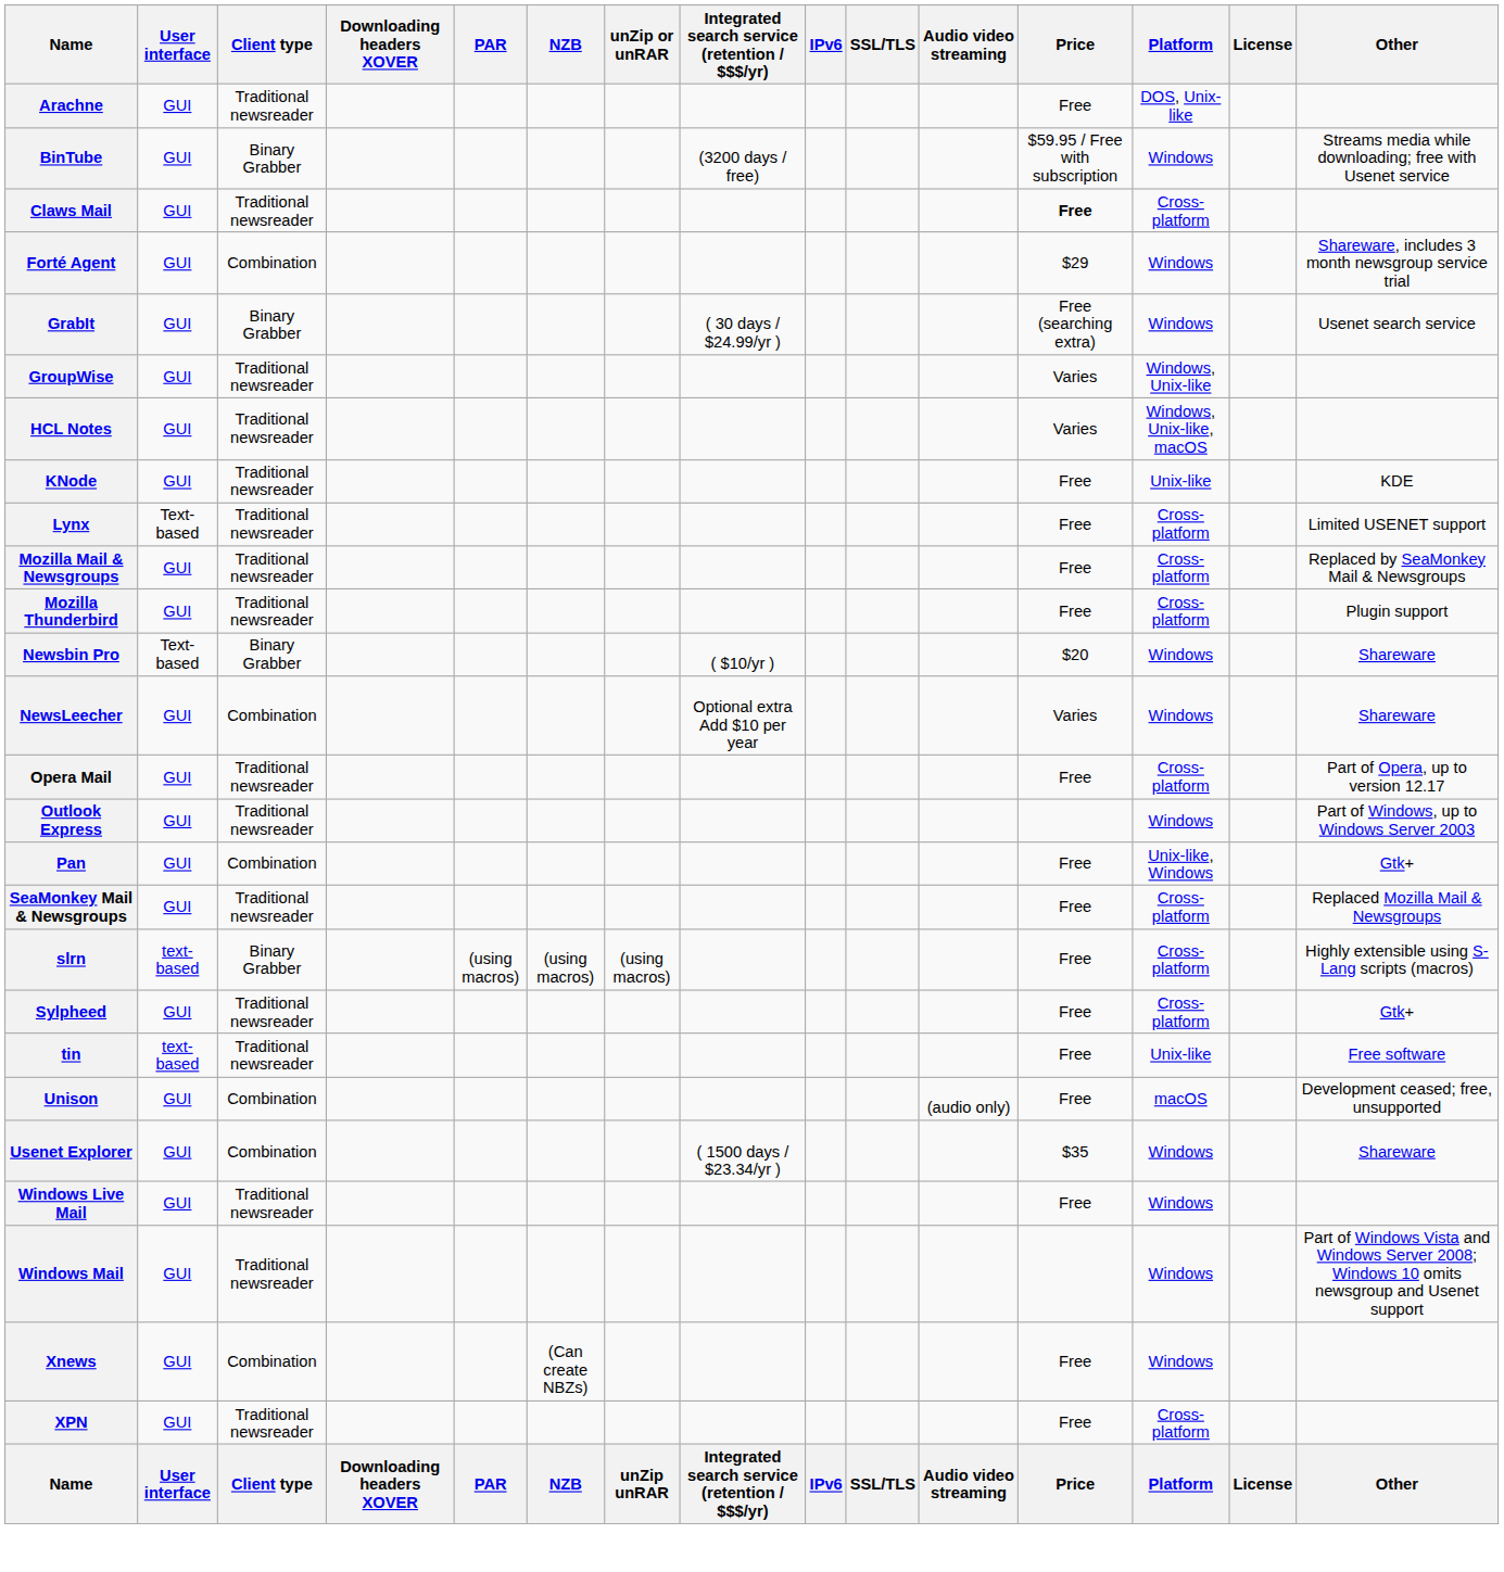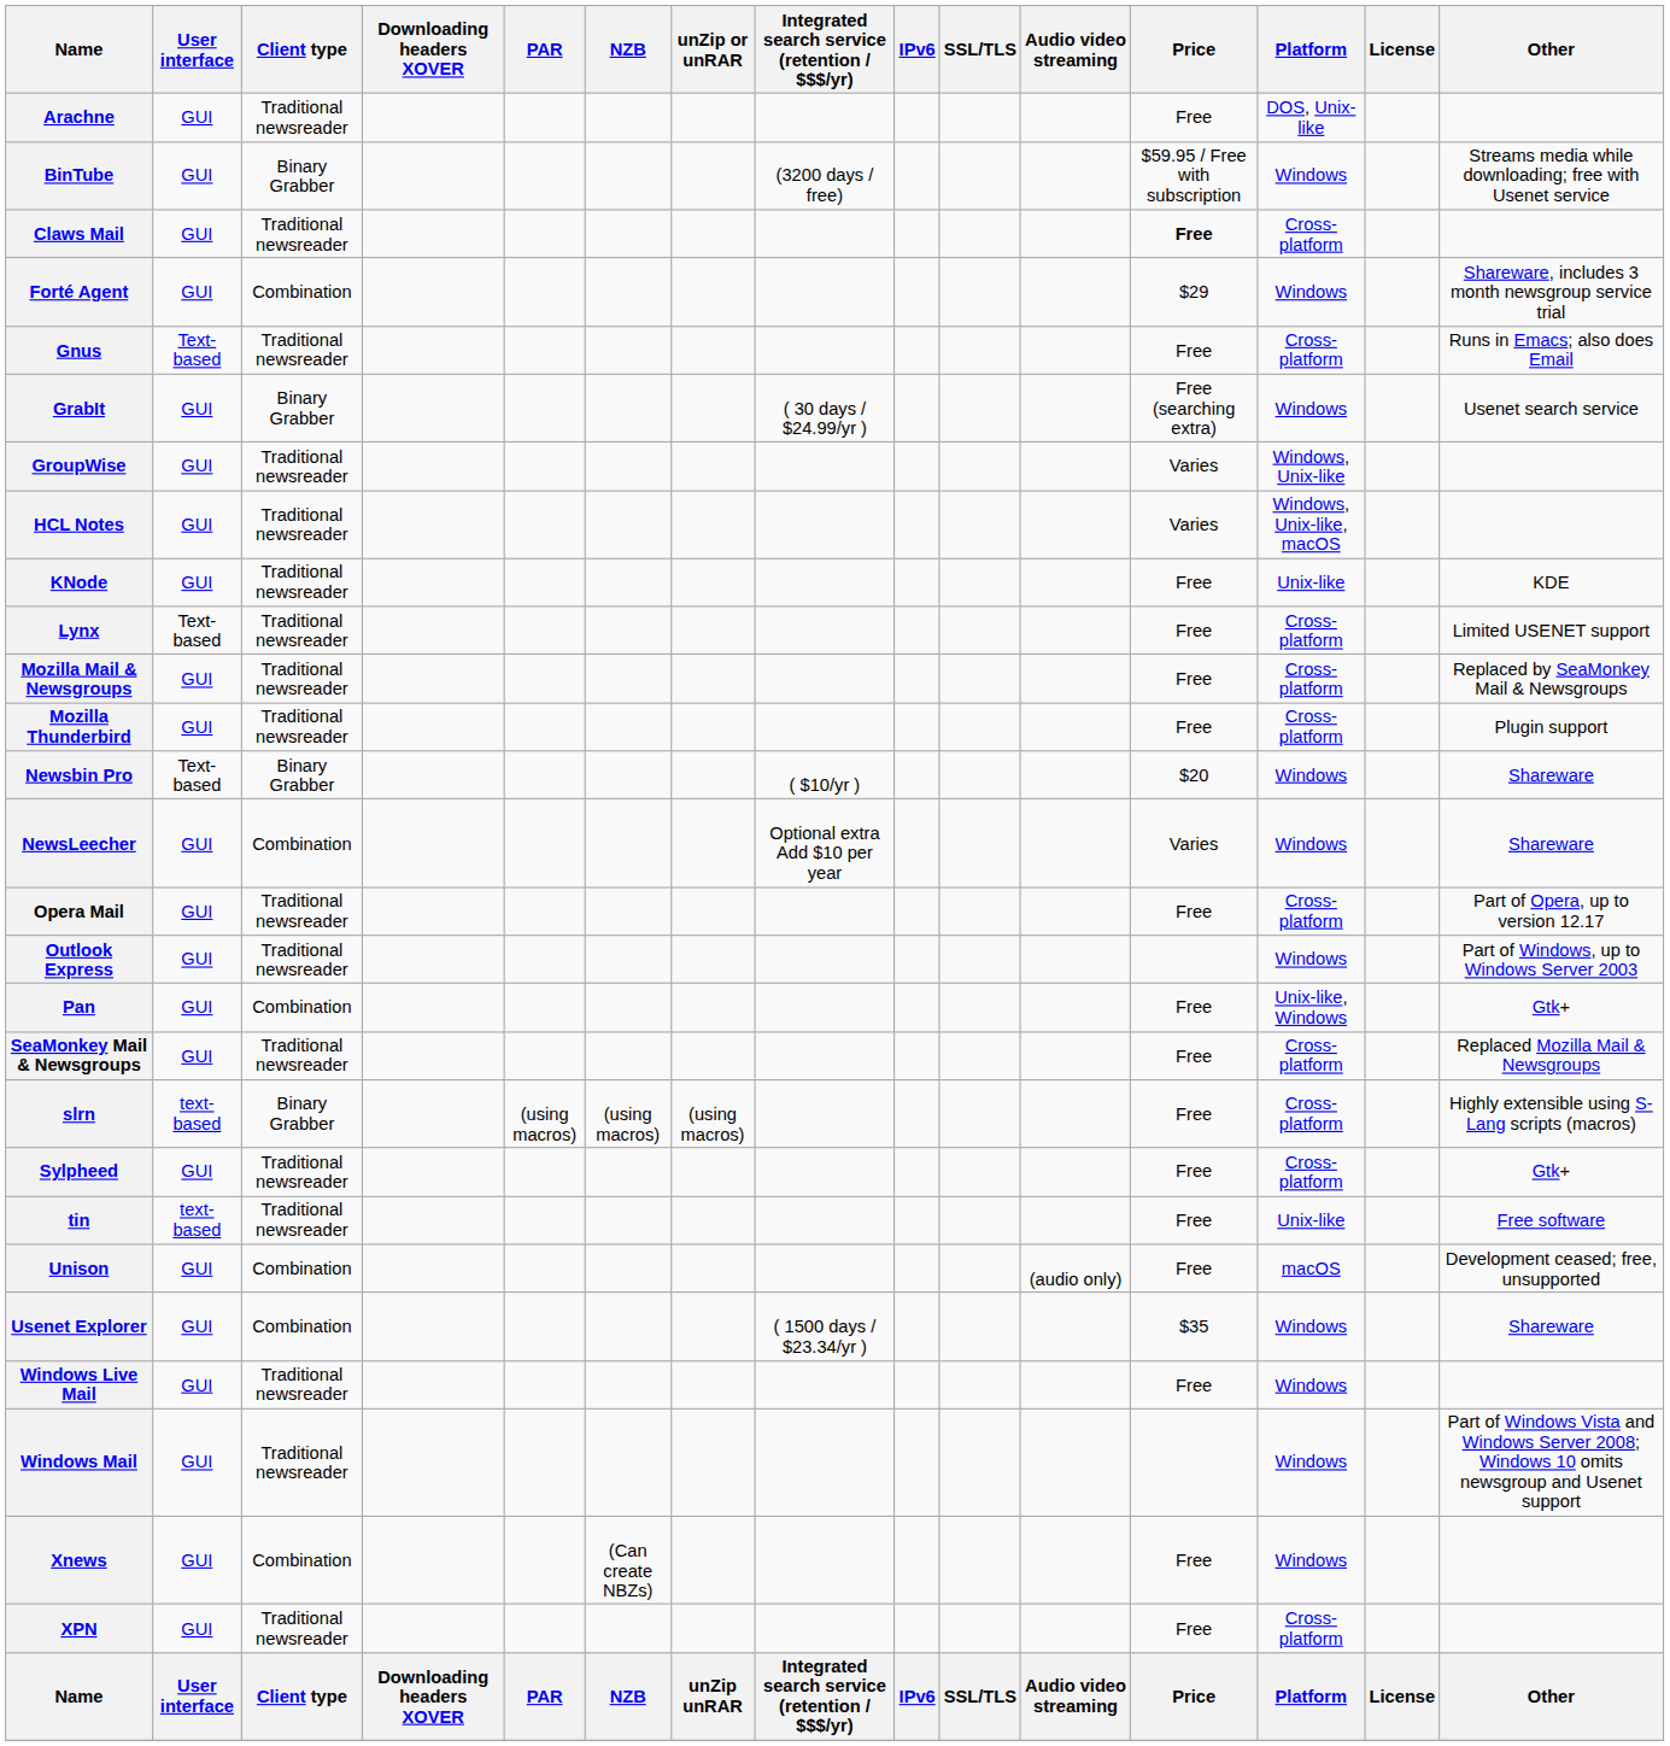+ row: Gnus | Text-based | Traditional newsreader | Free | Cross-platform | Runs in Emacs; also does Email
